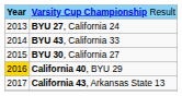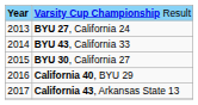California 40, BYU 29 | column 1: gold background -> no background
